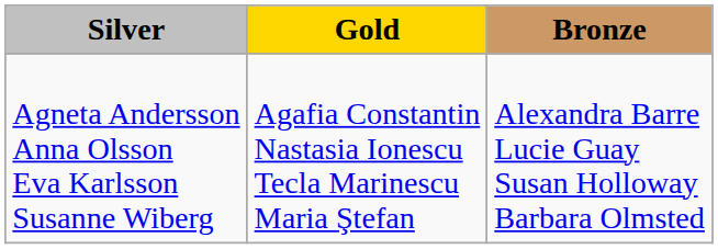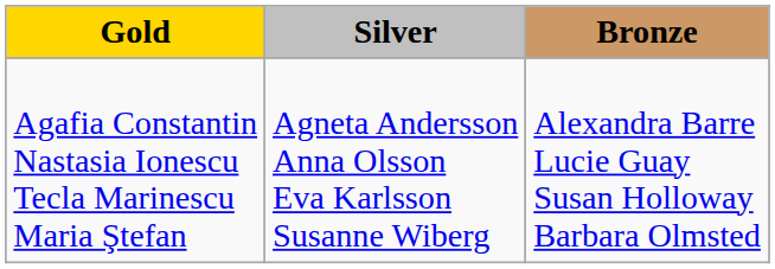columns swapped: Gold <-> Silver
